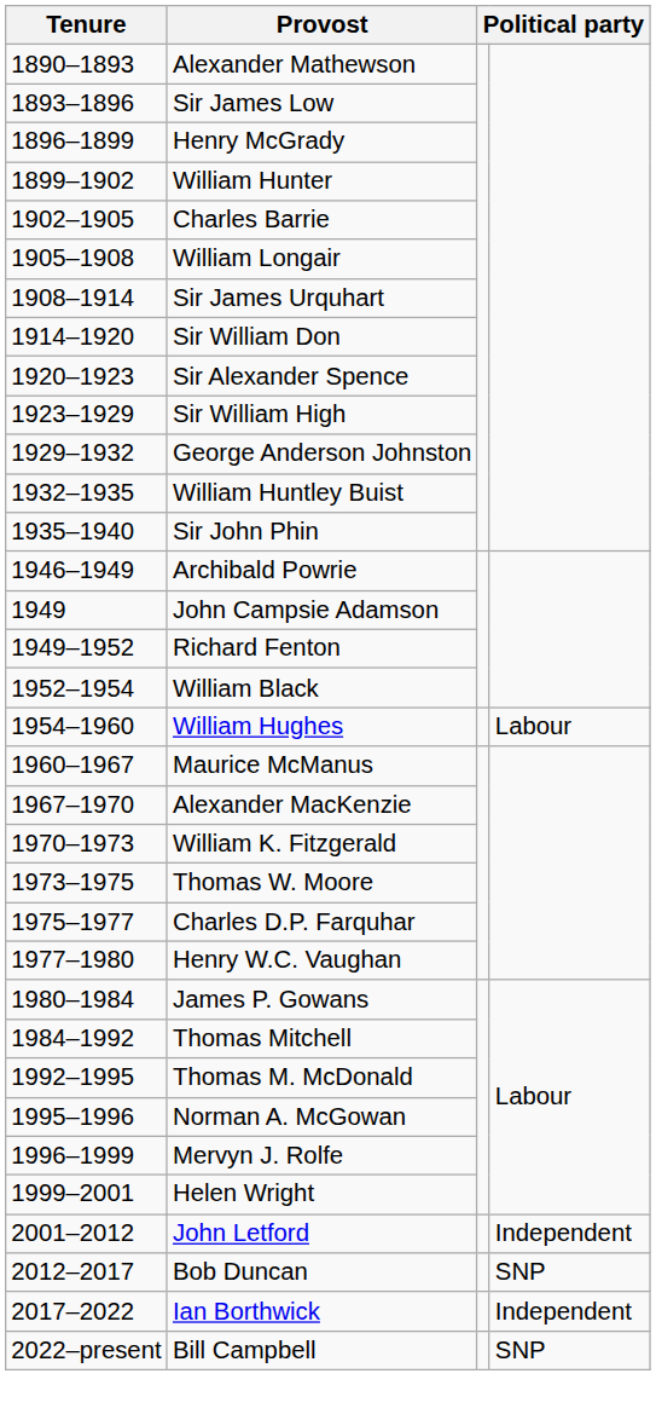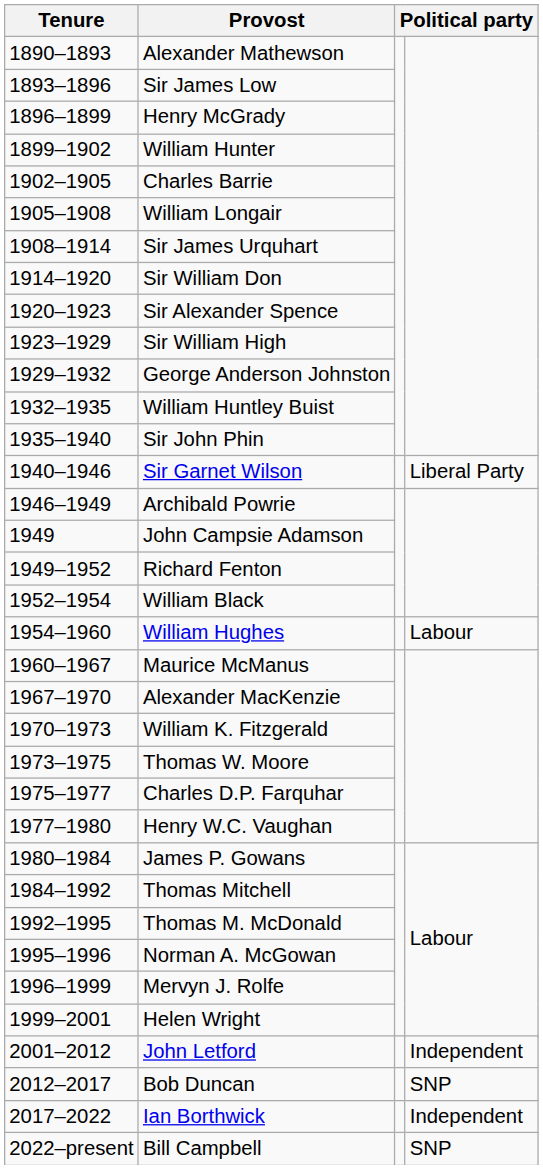+ row: 1940–1946 | Sir Garnet Wilson | Liberal Party
